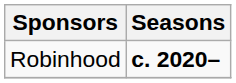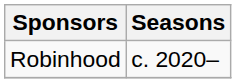Robinhood | Seasons: bold -> normal
